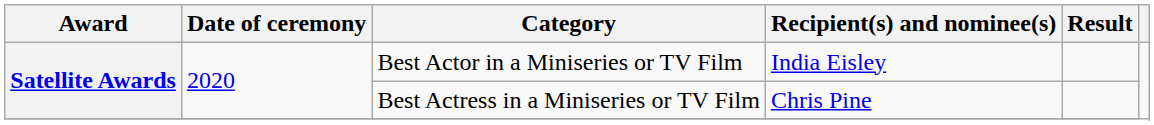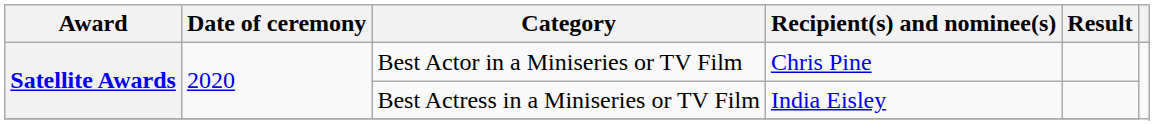Best Actor in a Miniseries or TV Film | Recipient(s) and nominee(s): India Eisley -> Chris Pine
Best Actress in a Miniseries or TV Film | Recipient(s) and nominee(s): Chris Pine -> India Eisley
